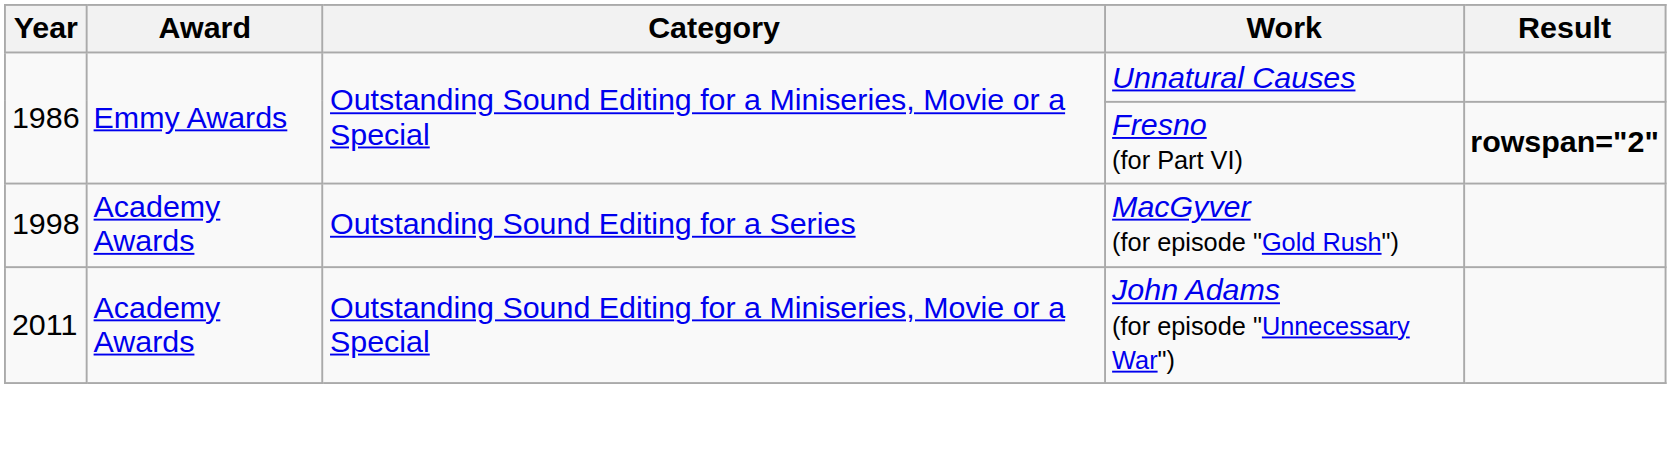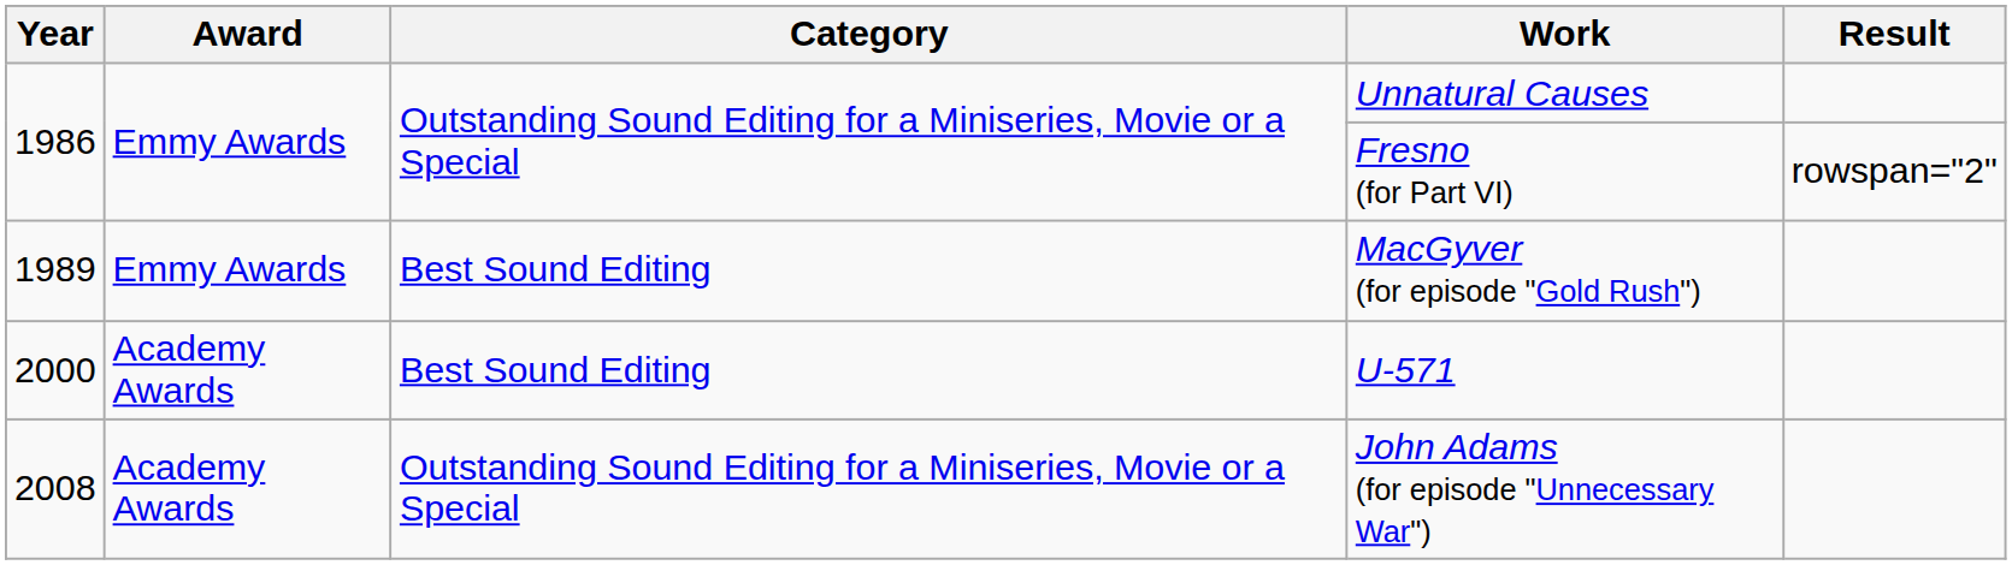Fresno (for Part VI) | Result: bold -> normal
MacGyver (for episode "Gold Rush") | Year: 1998 -> 1989
MacGyver (for episode "Gold Rush") | Award: Academy Awards -> Emmy Awards
MacGyver (for episode "Gold Rush") | Category: Outstanding Sound Editing for a Series -> Best Sound Editing
+ row: 2000 | Academy Awards | Best Sound Editing | U-571
John Adams (for episode "Unnecessary War") | Year: 2011 -> 2008
